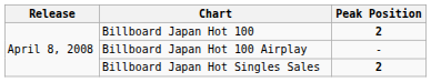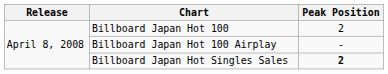Billboard Japan Hot 100 | Peak Position: bold -> normal
